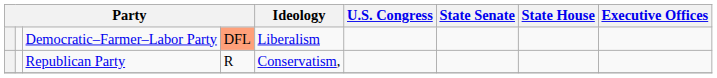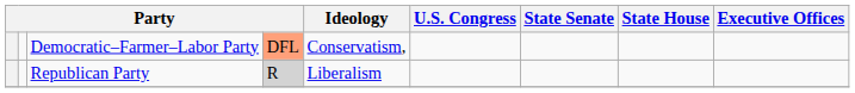Democratic–Farmer–Labor Party | Ideology: Liberalism -> Conservatism,
Republican Party | column 4: no background -> lightgrey background
Republican Party | Ideology: Conservatism, -> Liberalism
